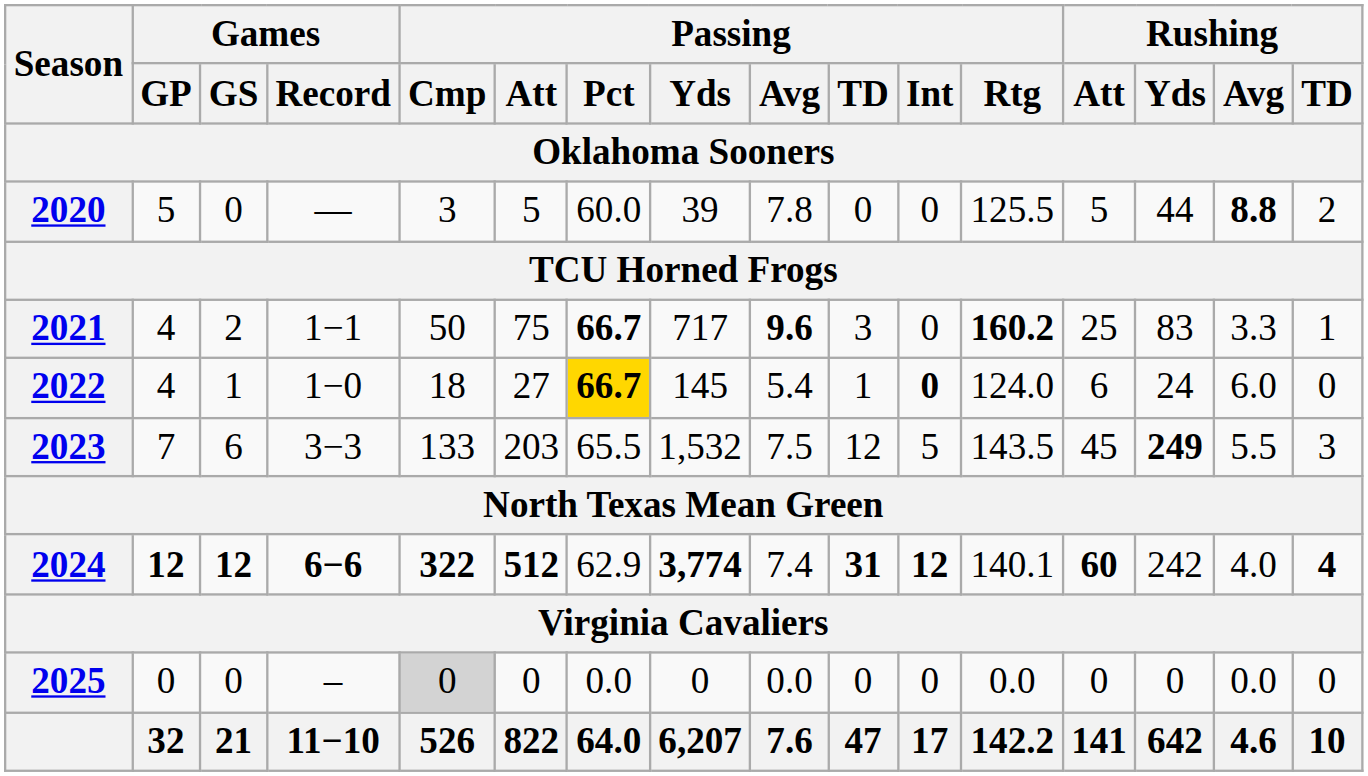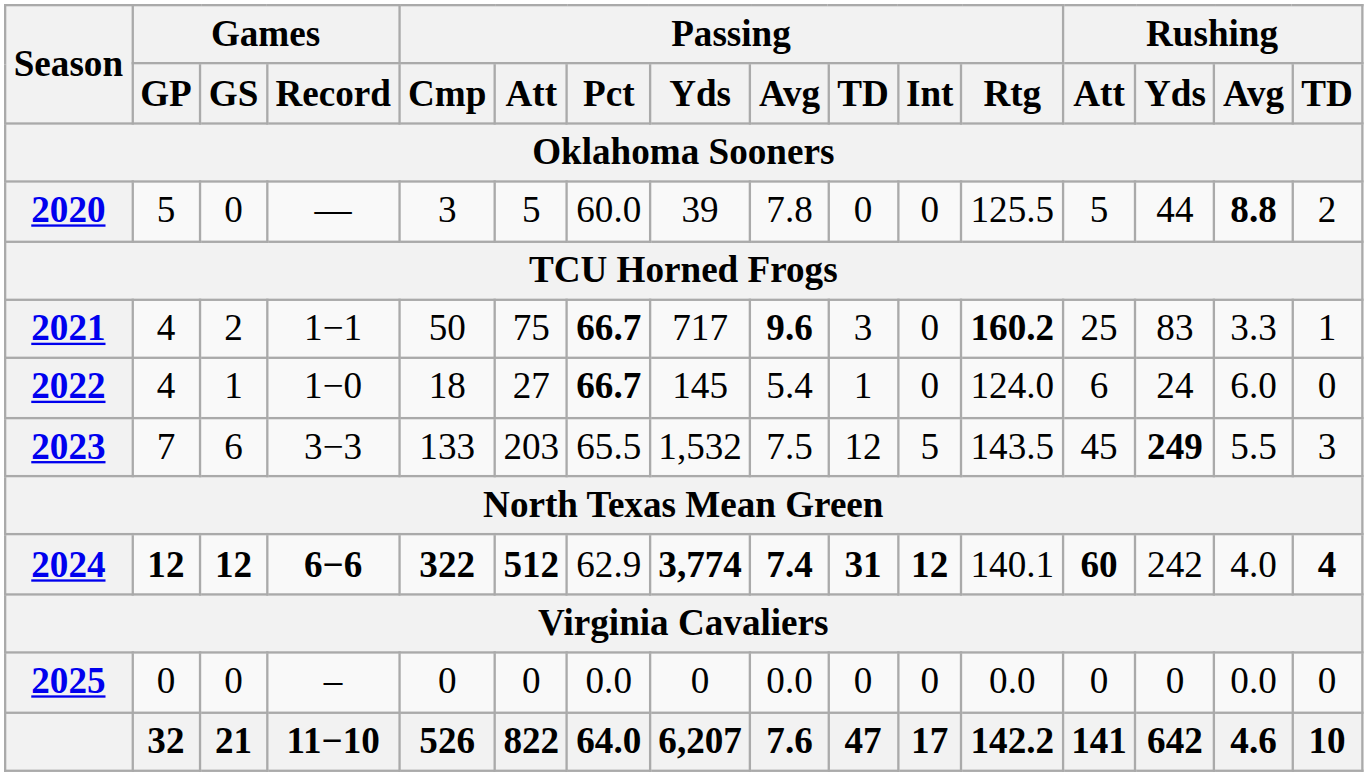2022 | Passing / Pct / Oklahoma Sooners: gold background -> no background
2022 | Passing / Int / Oklahoma Sooners: bold -> normal
2024 | Passing / Avg / Oklahoma Sooners: normal -> bold
2025 | Passing / Cmp / Oklahoma Sooners: lightgrey background -> no background
